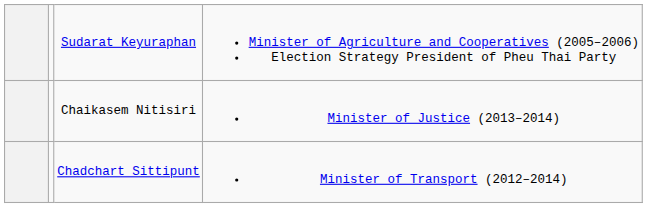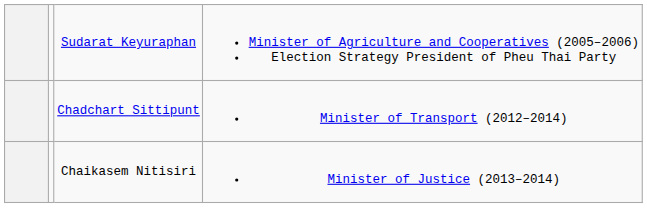rows swapped: Chadchart Sittipunt <-> Chaikasem Nitisiri
